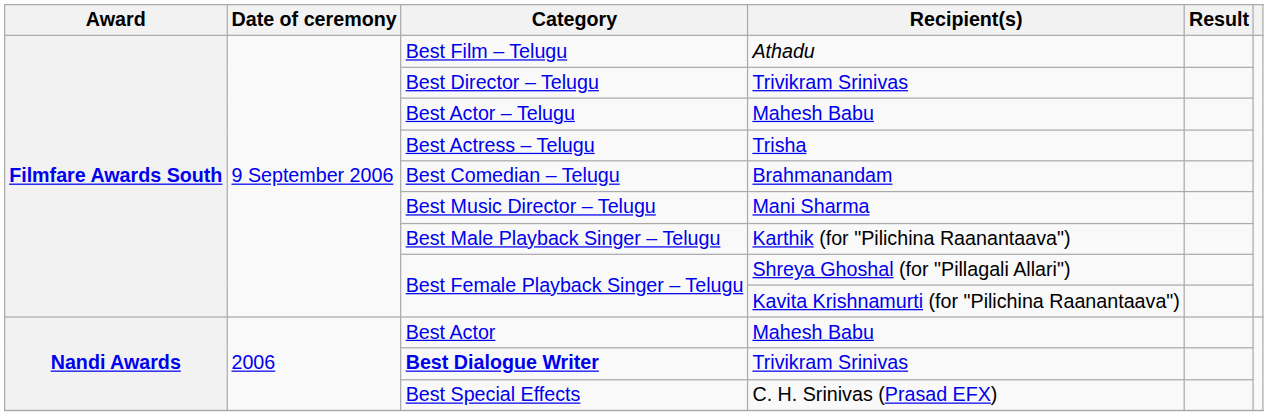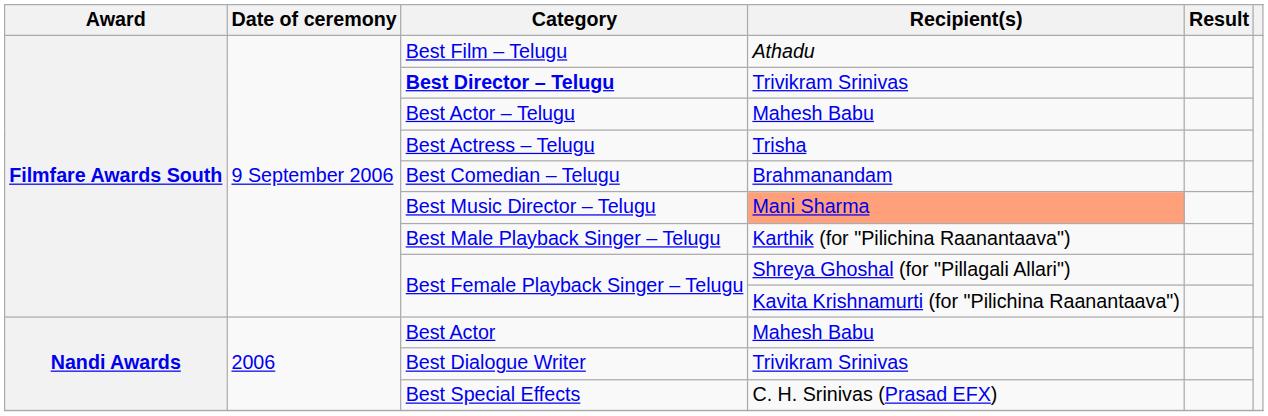Best Director – Telugu | Category: normal -> bold
Best Music Director – Telugu | Recipient(s): no background -> lightsalmon background
Best Dialogue Writer | Category: bold -> normal
